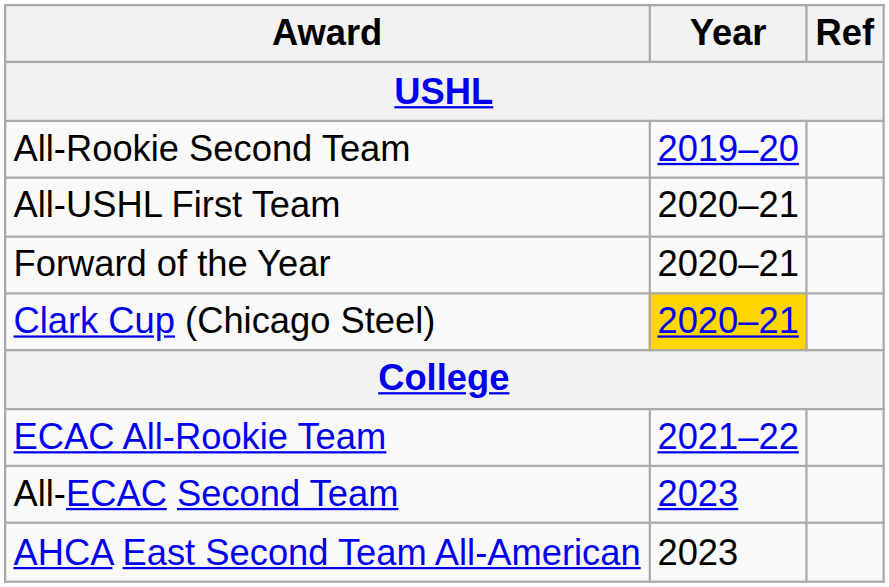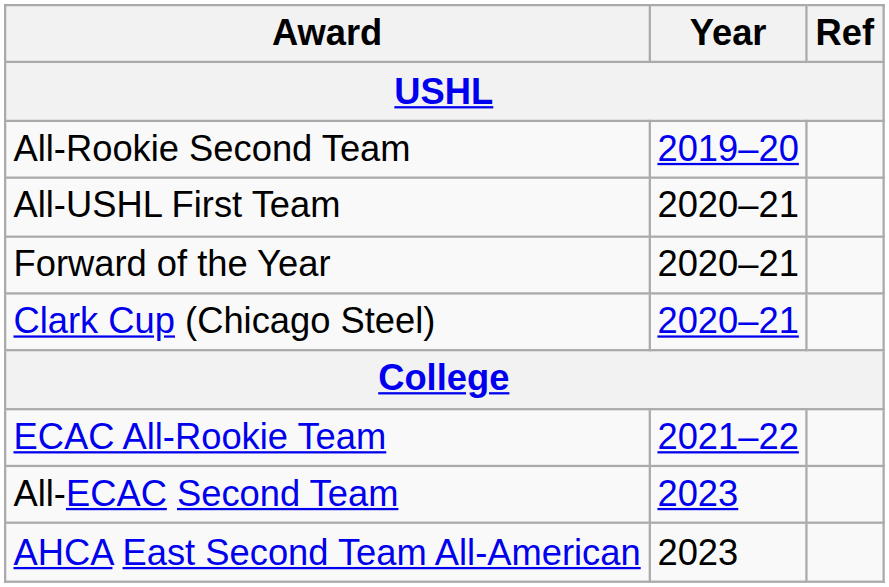Clark Cup (Chicago Steel) | Year: gold background -> no background
